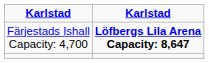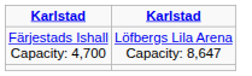Färjestads Ishall Capacity: 4,700 | column 2: bold -> normal
